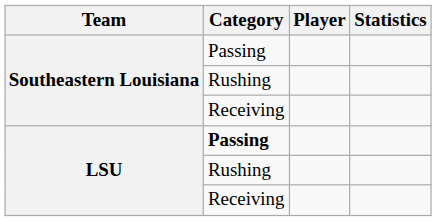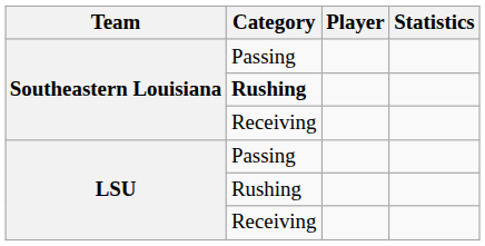Southeastern Louisiana / Rushing | Category: normal -> bold
LSU / Passing | Category: bold -> normal
